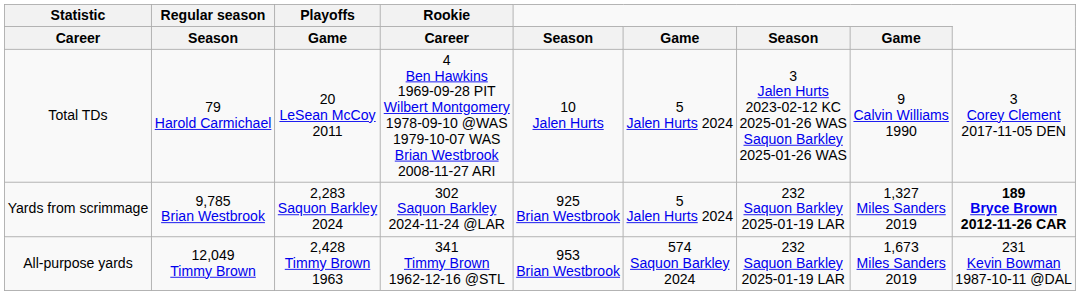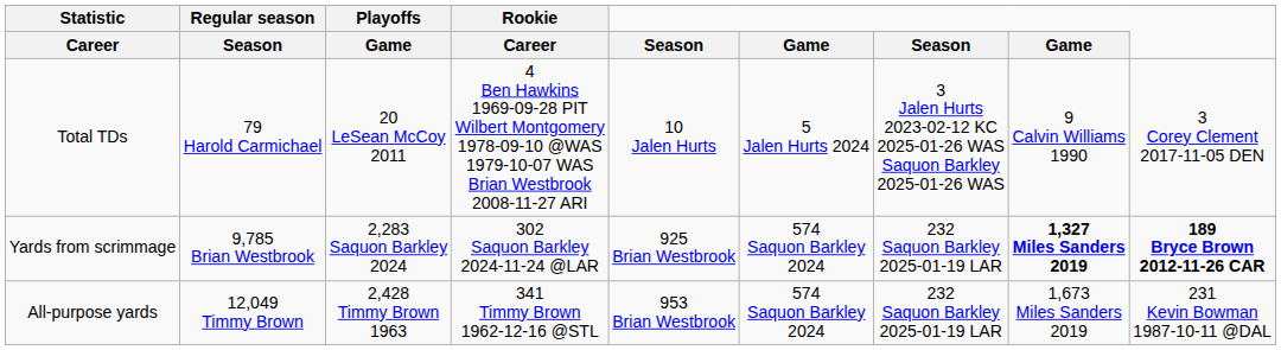Yards from scrimmage | column 6: 5 Jalen Hurts 2024 -> 574 Saquon Barkley 2024
Yards from scrimmage | column 8: normal -> bold
